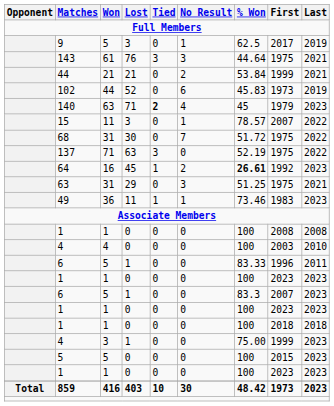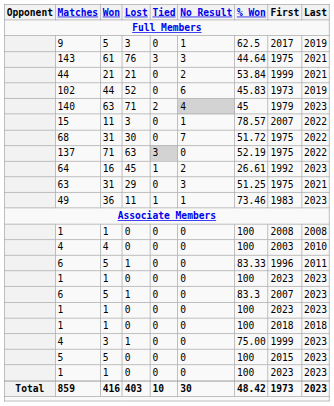140 | Tied: bold -> normal
140 | No Result: no background -> lightgrey background
137 | Tied: no background -> lightgrey background
64 | % Won: bold -> normal
